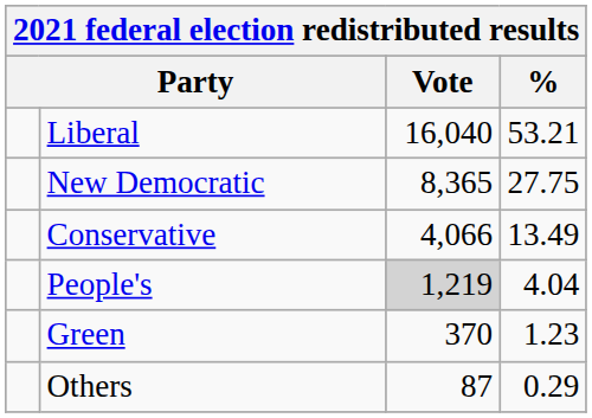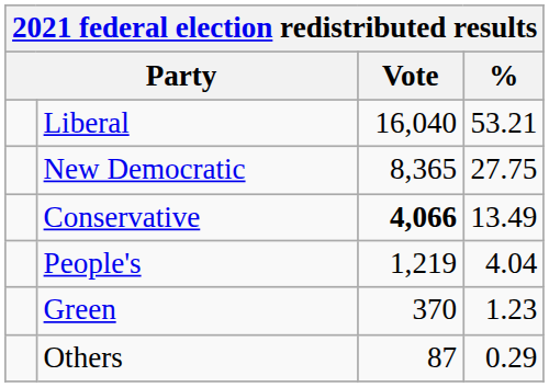Conservative | Vote: normal -> bold
People's | Vote: lightgrey background -> no background
